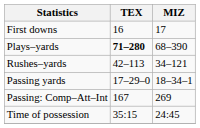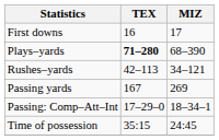Passing yards | TEX: 17–29–0 -> 167
Passing yards | MIZ: 18–34–1 -> 269
Passing: Comp–Att–Int | TEX: 167 -> 17–29–0
Passing: Comp–Att–Int | MIZ: 269 -> 18–34–1
